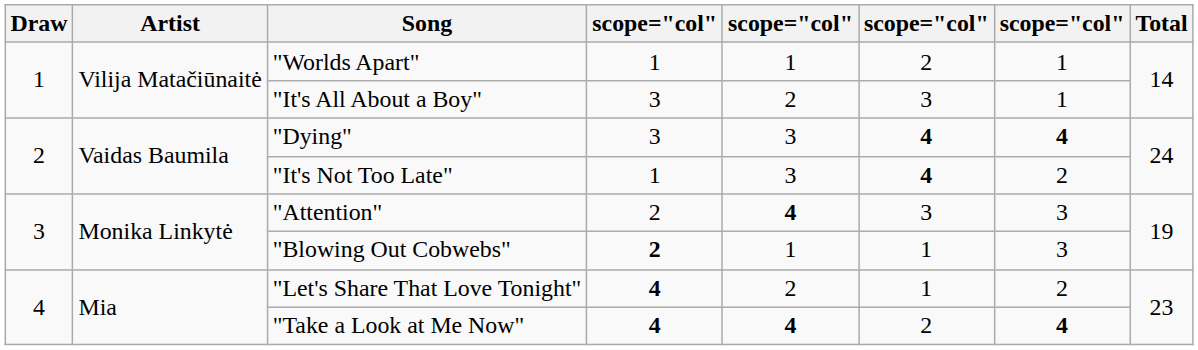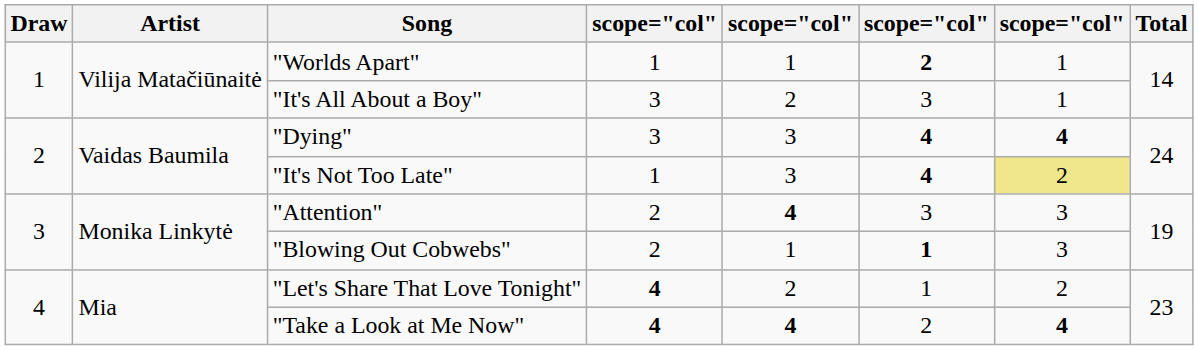"Worlds Apart" | column 6: normal -> bold
"It's Not Too Late" | column 7: no background -> khaki background
"Blowing Out Cobwebs" | column 4: bold -> normal
"Blowing Out Cobwebs" | column 6: normal -> bold
